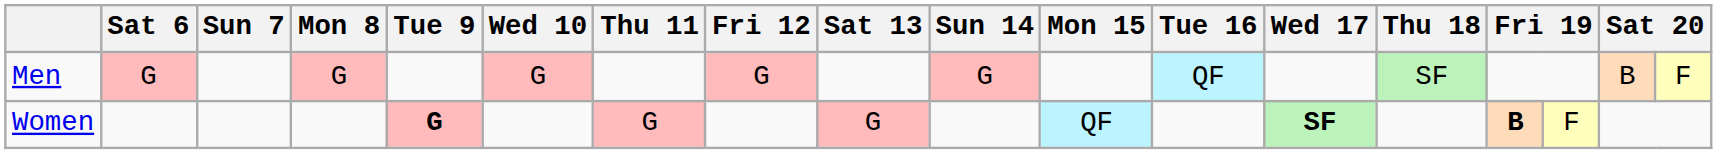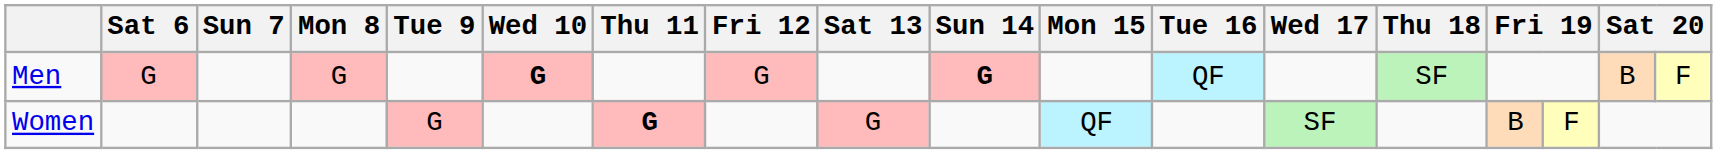Men | Wed 10: normal -> bold
Men | Sun 14: normal -> bold
Women | Tue 9: bold -> normal
Women | Thu 11: normal -> bold
Women | Wed 17: bold -> normal
Women | column 15: bold -> normal
